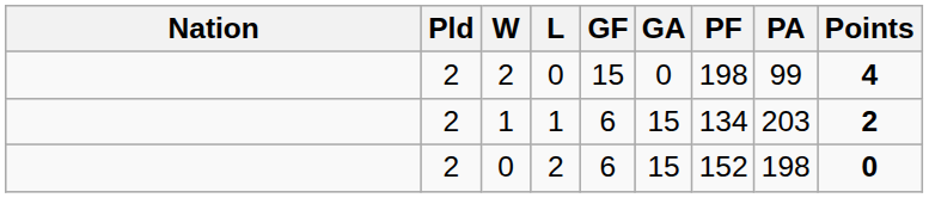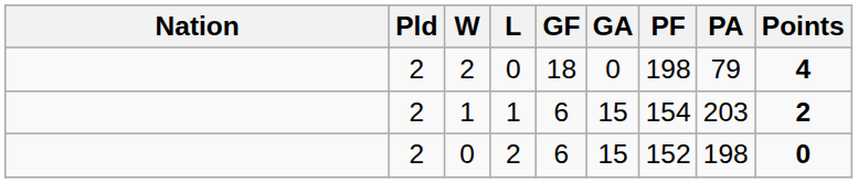row 2 | GF: 15 -> 18
row 2 | PA: 99 -> 79
row 3 | PF: 134 -> 154
